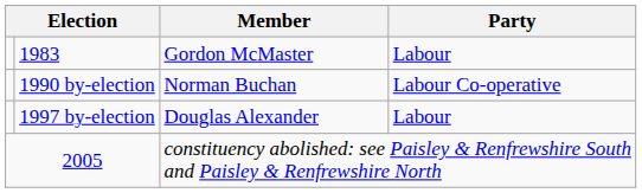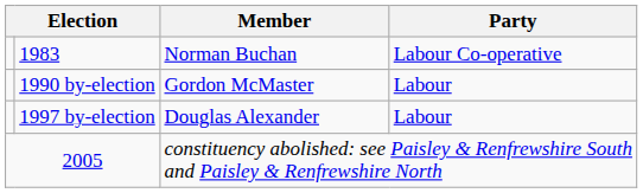1983 | Member: Gordon McMaster -> Norman Buchan
1983 | Party: Labour -> Labour Co-operative
1990 by-election | Member: Norman Buchan -> Gordon McMaster
1990 by-election | Party: Labour Co-operative -> Labour
